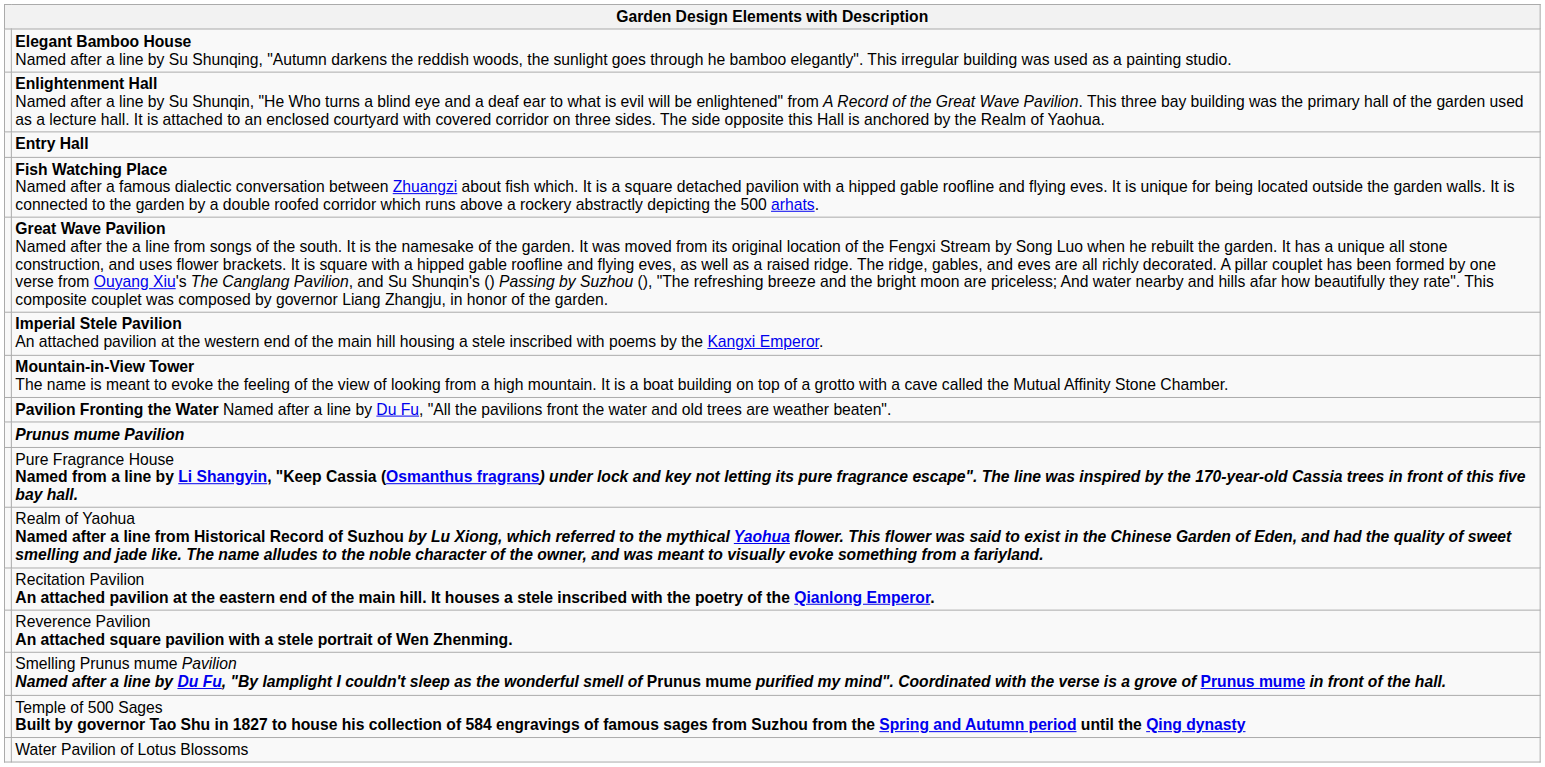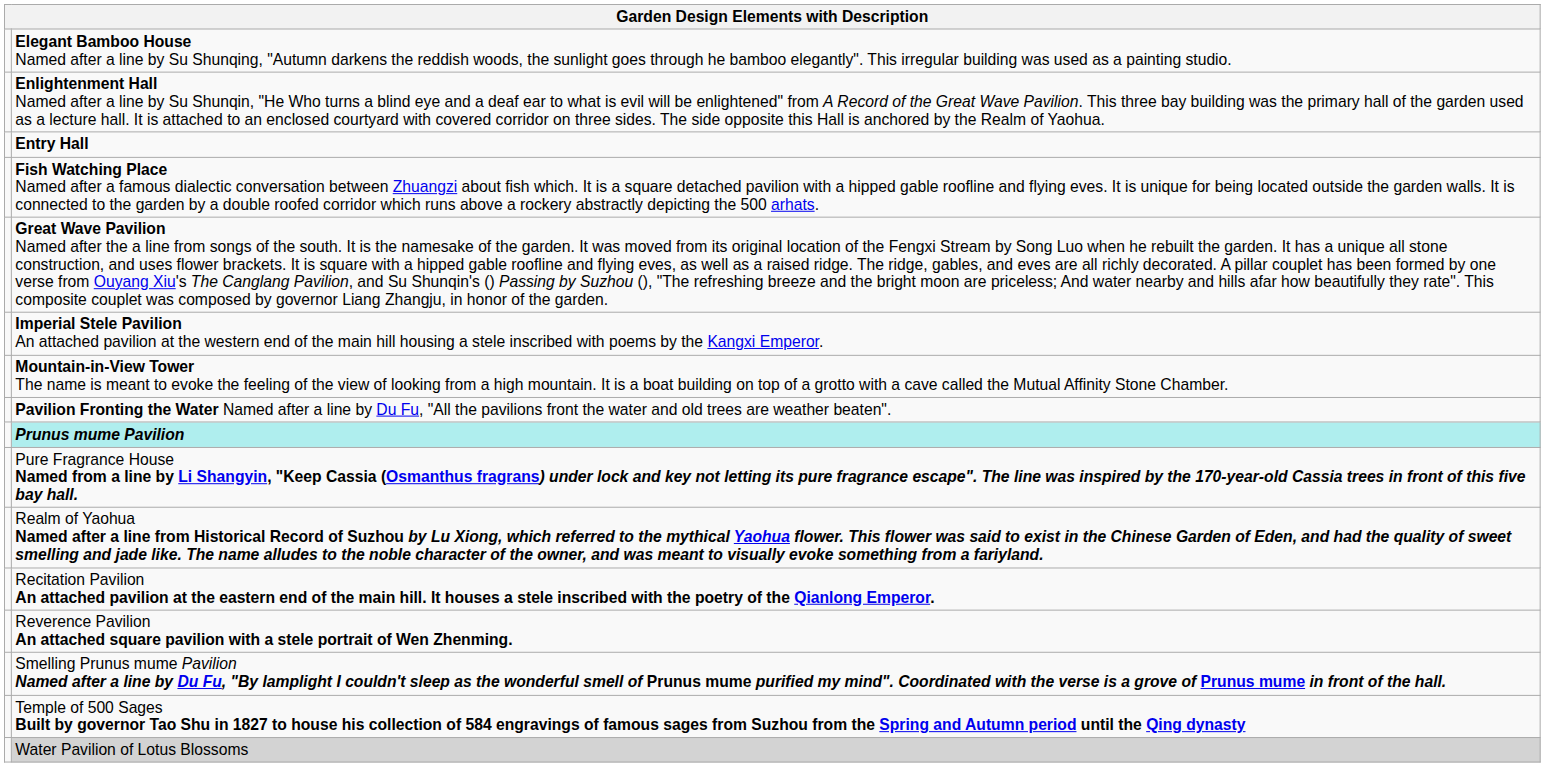Prunus mume Pavilion | column 2: no background -> paleturquoise background
Water Pavilion of Lotus Blossoms | column 2: no background -> lightgrey background
